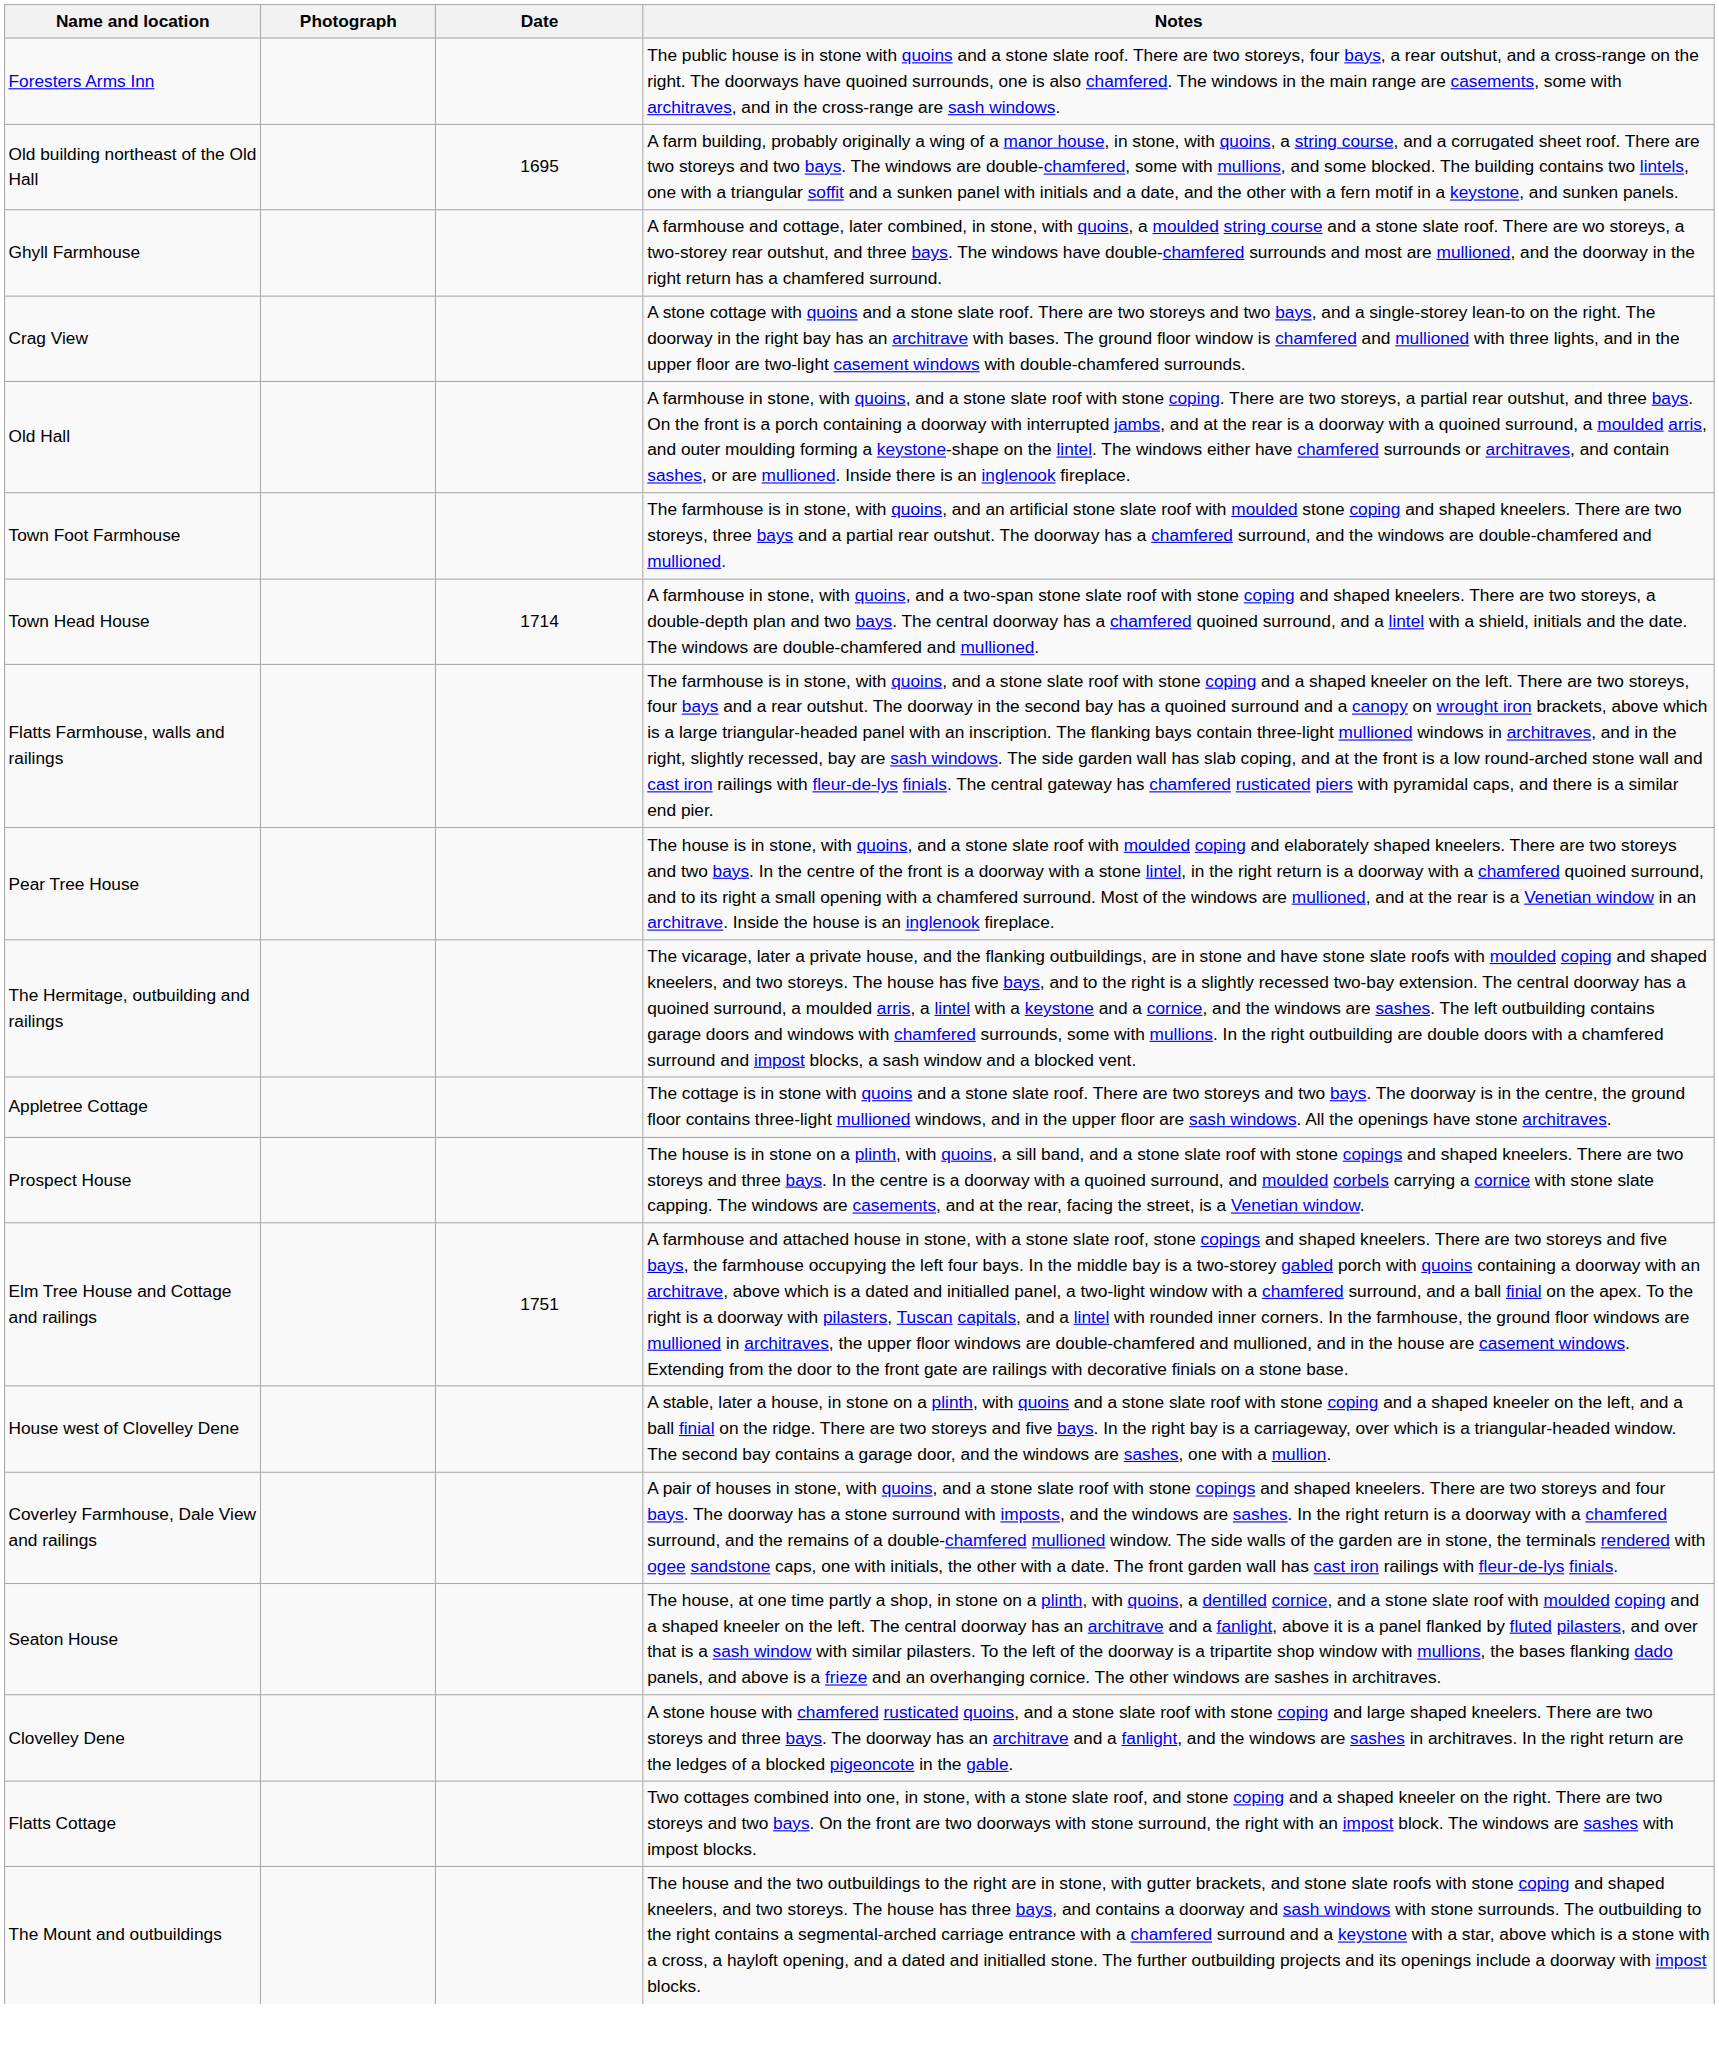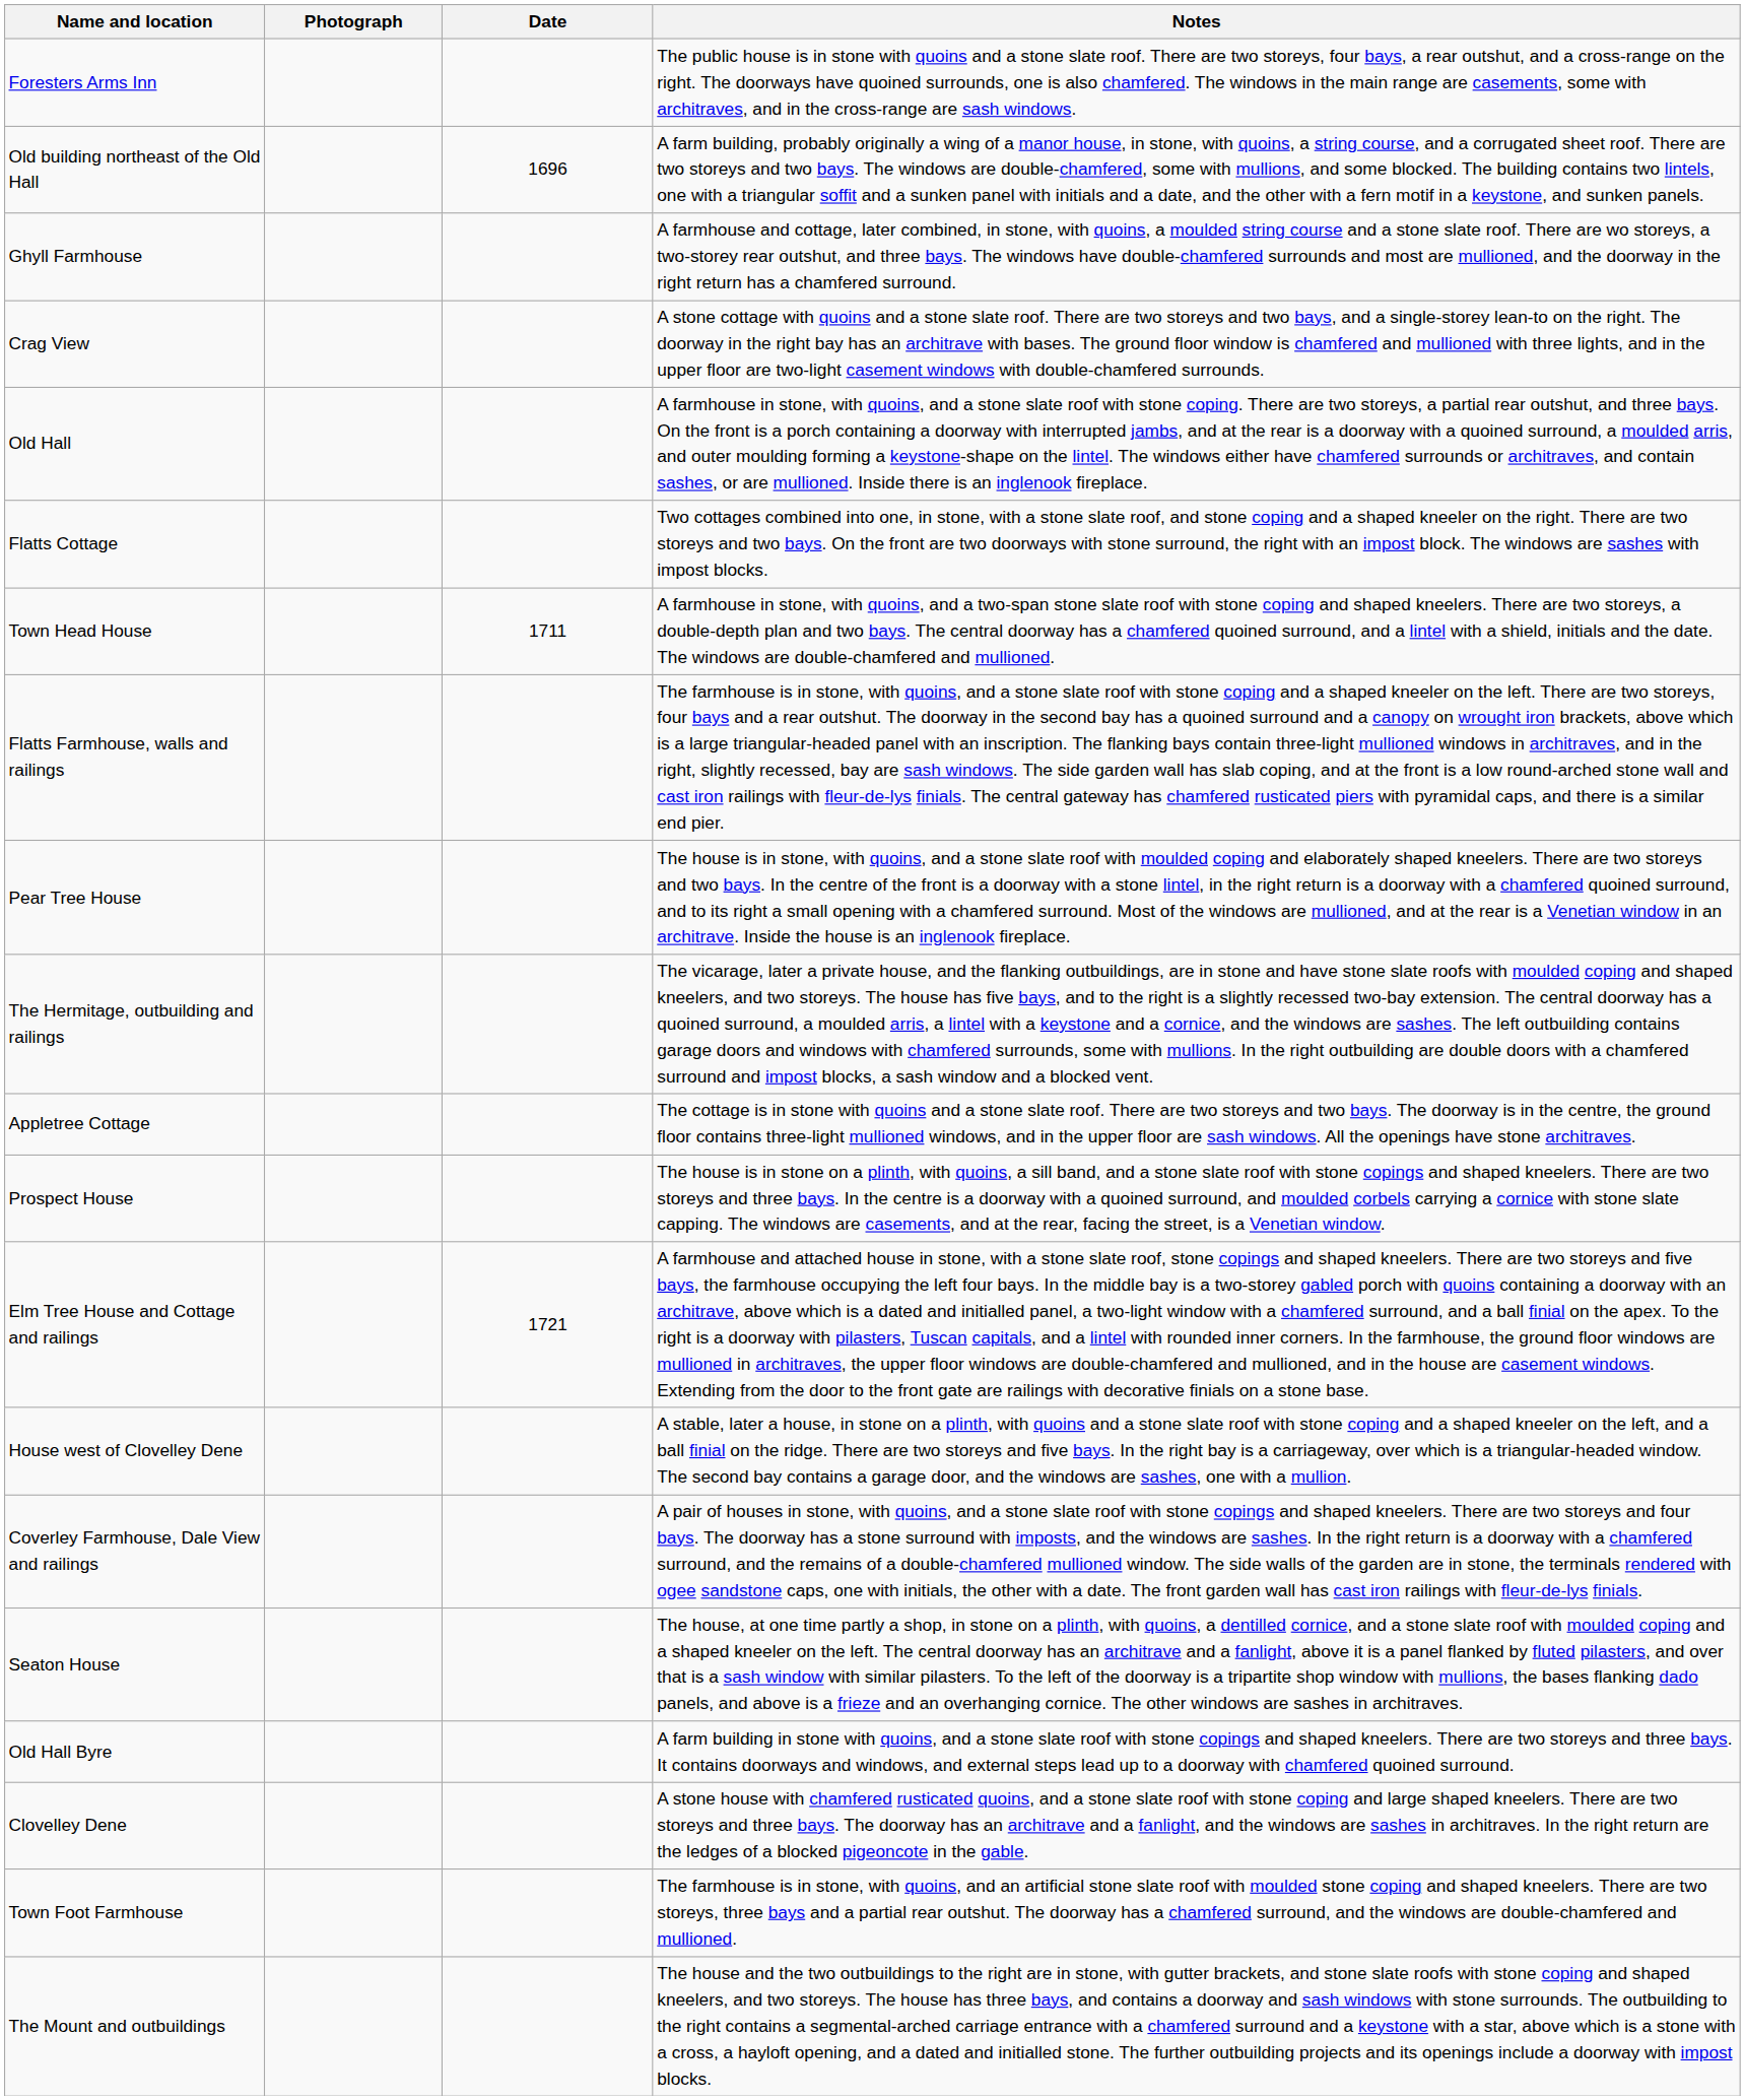Old building northeast of the Old Hall | Date: 1695 -> 1696
rows swapped: Town Foot Farmhouse <-> Flatts Cottage
Town Head House | Date: 1714 -> 1711
Elm Tree House and Cottage and railings | Date: 1751 -> 1721
+ row: Old Hall Byre | A farm building in stone with quoins, and a stone slate roof with stone copings and shaped kneelers. There are two storeys and three bays. It contains doorways and windows, and external steps lead up to a doorway with chamfered quoined surround.
